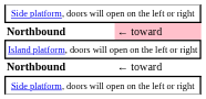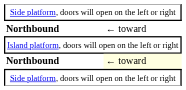row 2 | column 2: pink background -> no background
row 4 | column 2: no background -> lightyellow background
